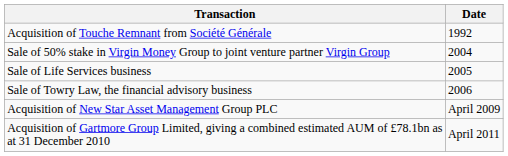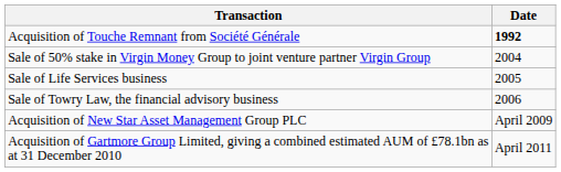Acquisition of Touche Remnant from Société Générale | Date: normal -> bold
